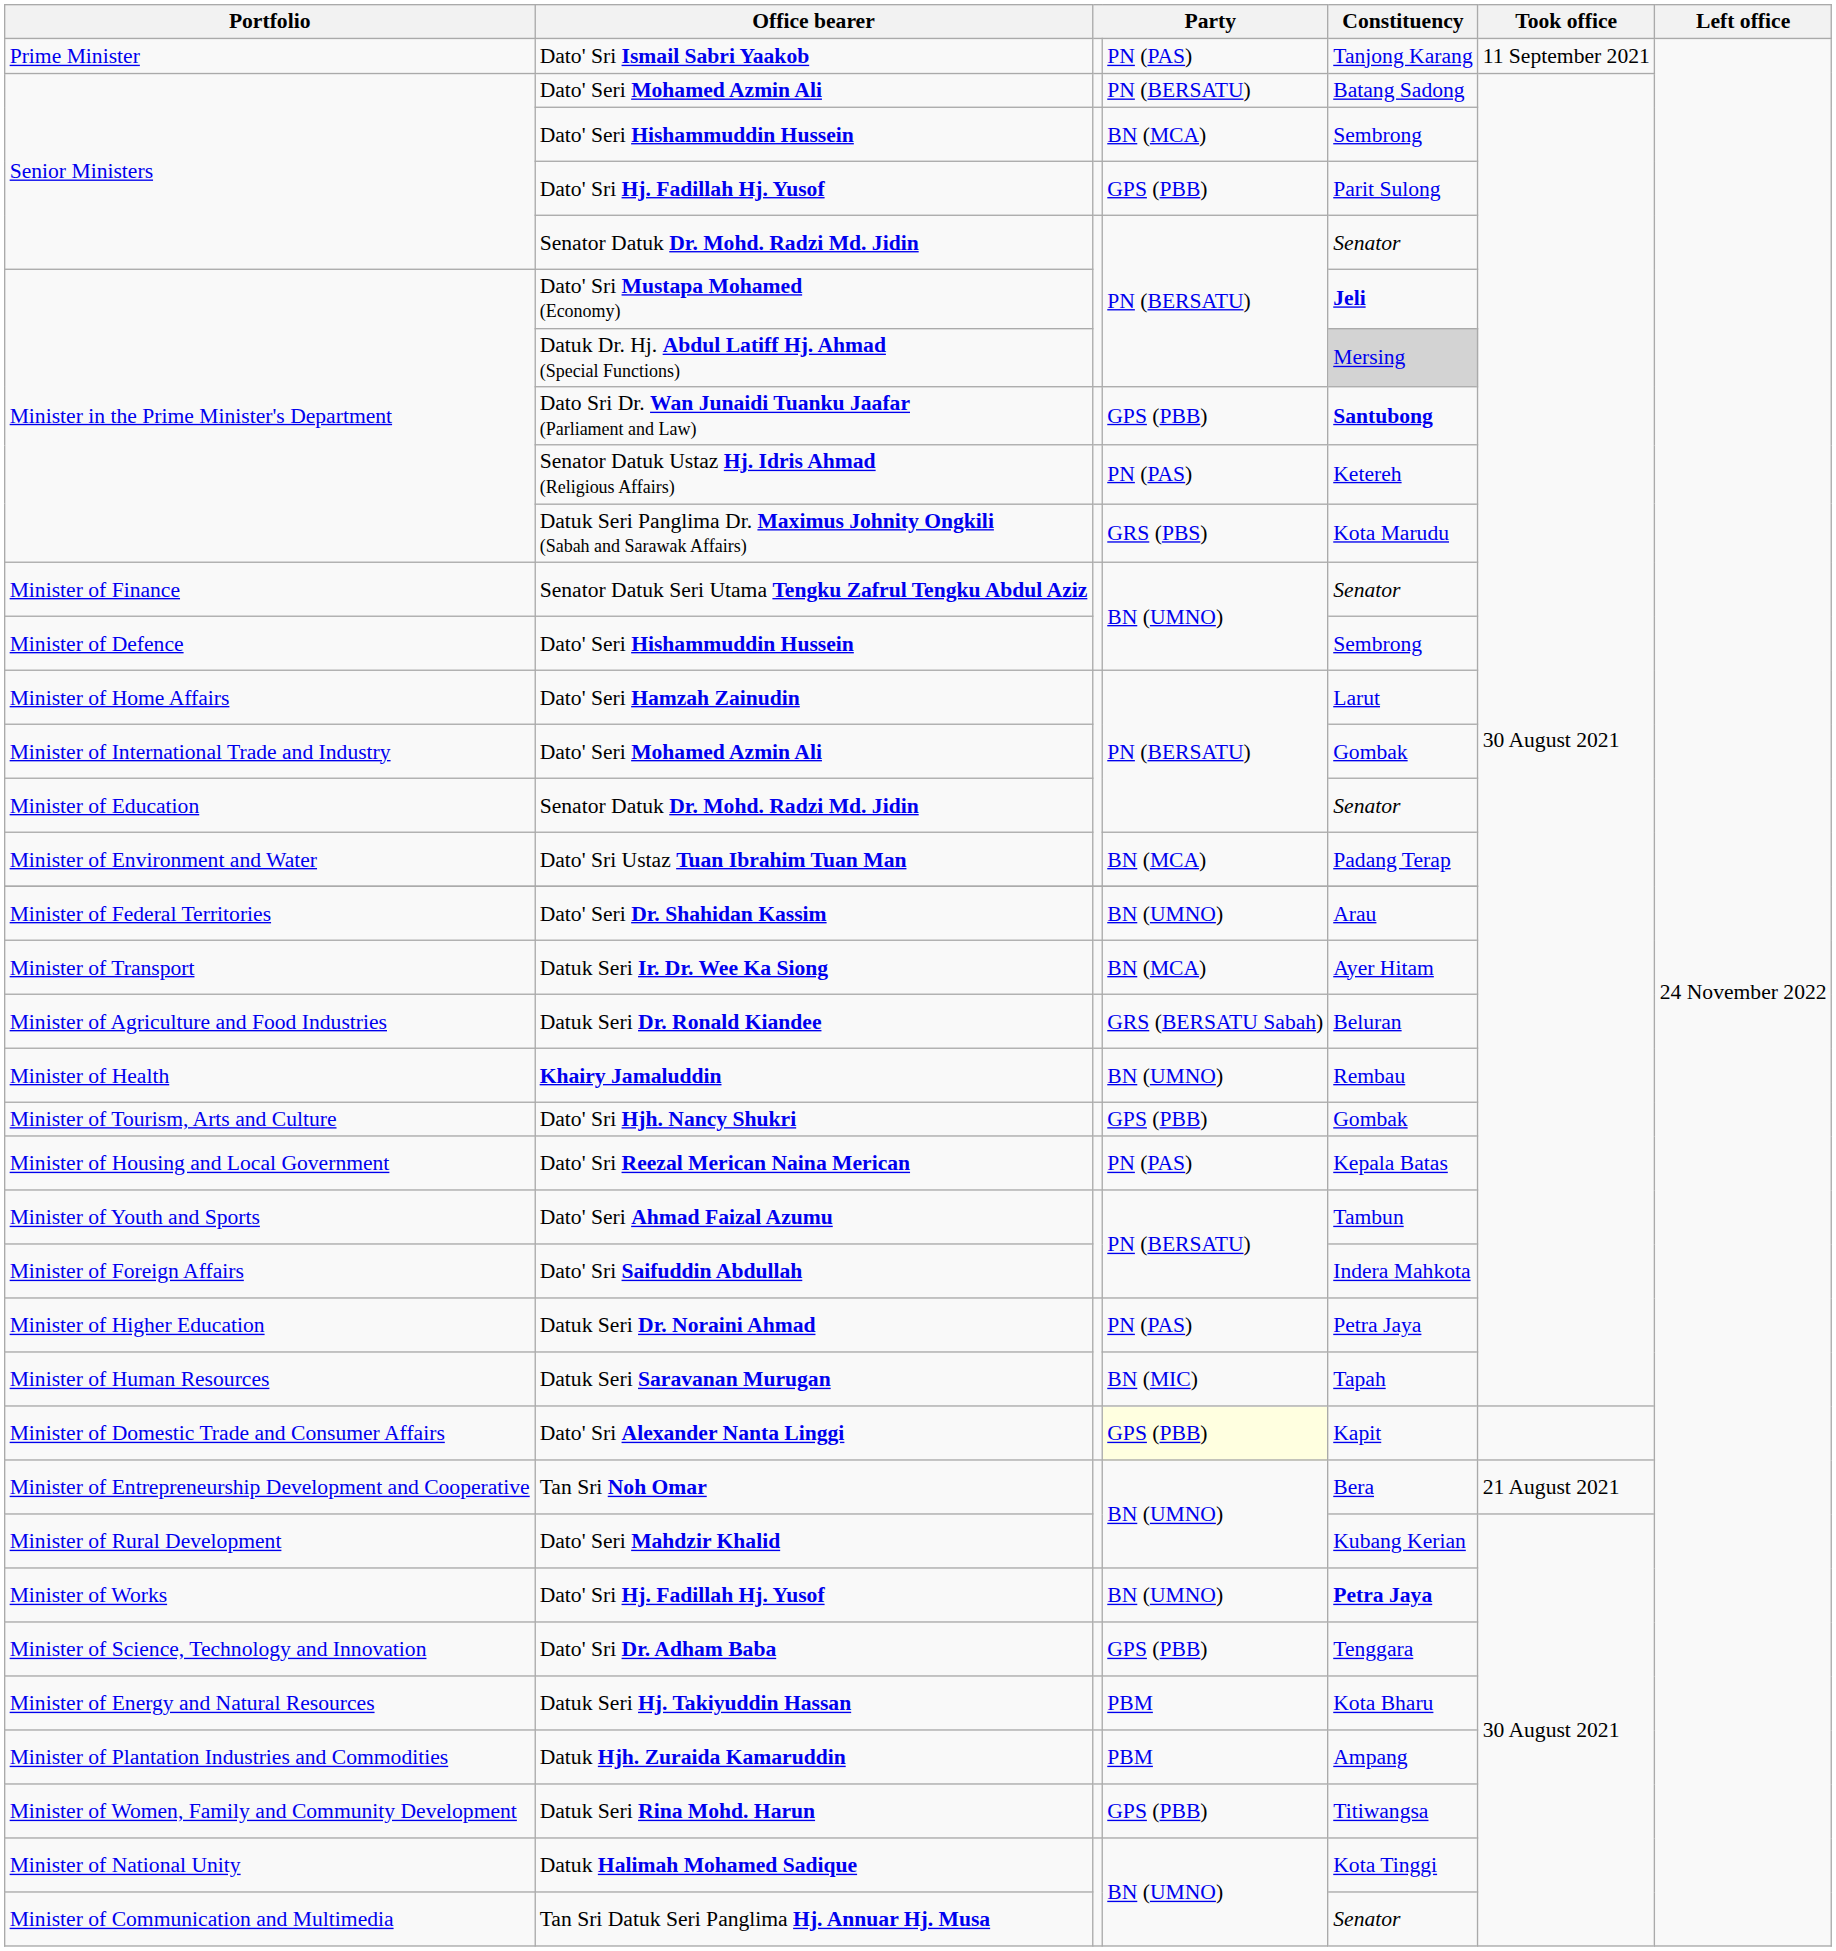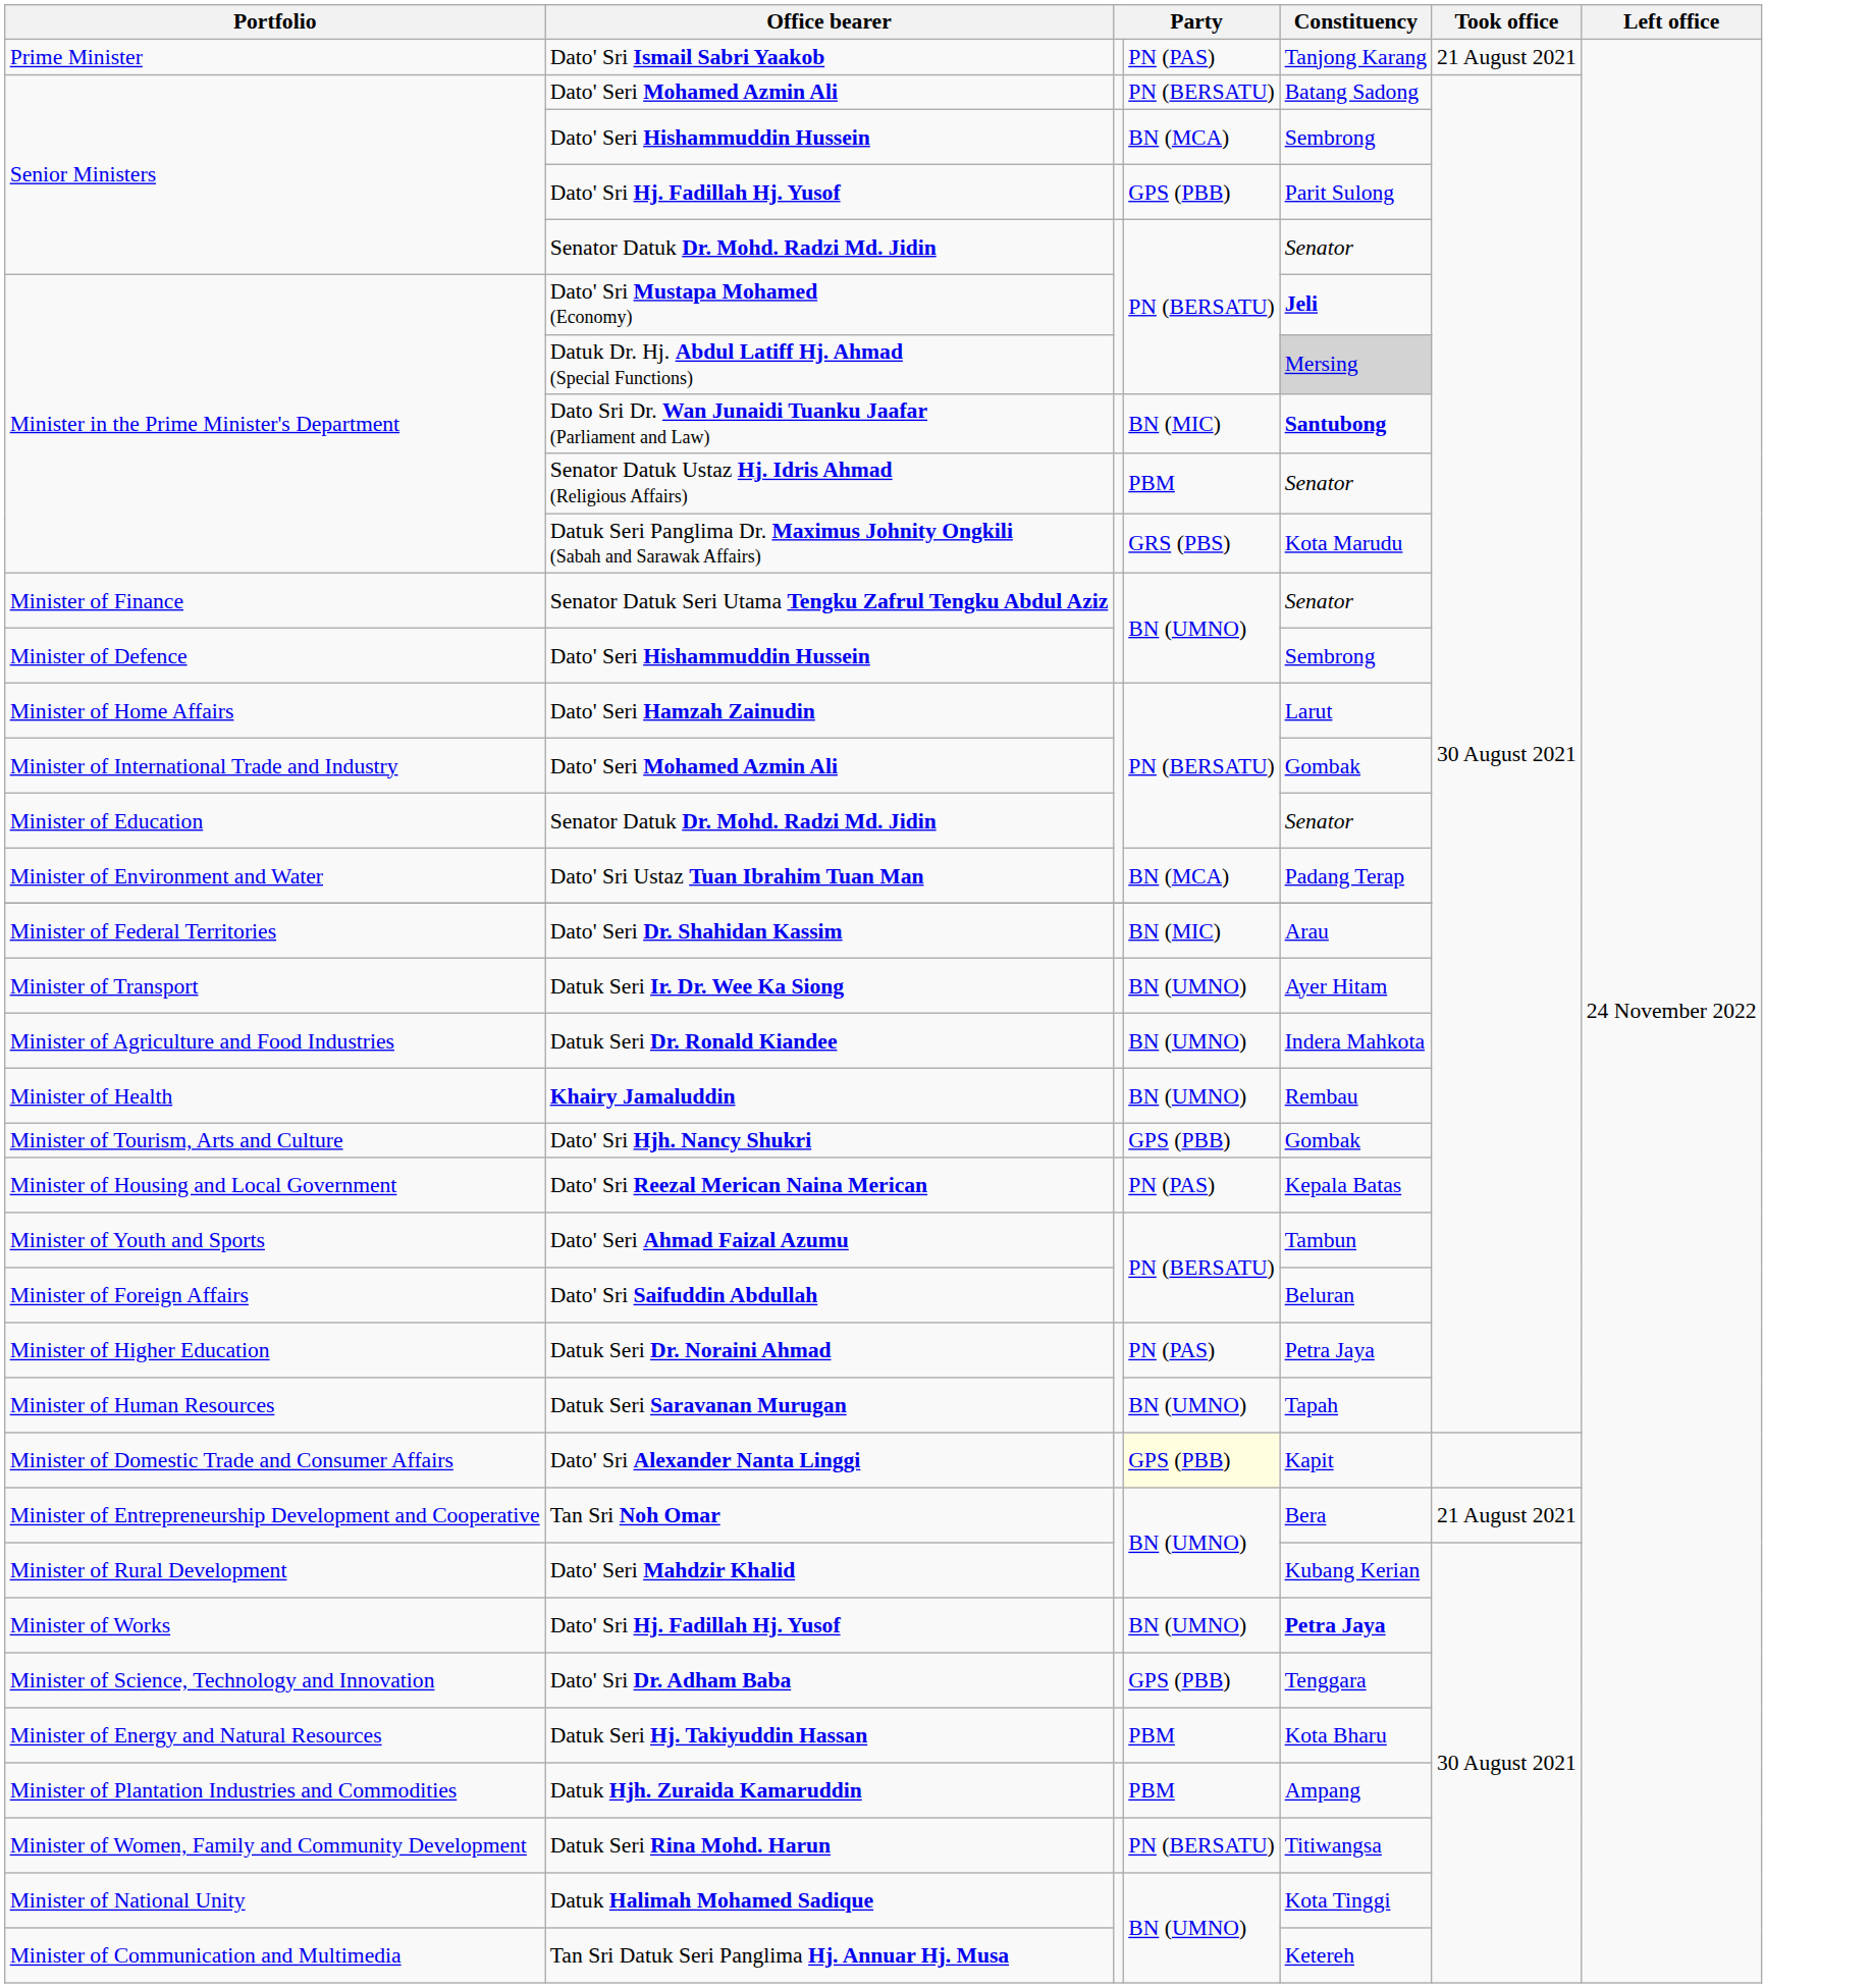Dato' Sri Ismail Sabri Yaakob | Took office: 11 September 2021 -> 21 August 2021
Dato Sri Dr. Wan Junaidi Tuanku Jaafar (Parliament and Law) | column 4: GPS (PBB) -> BN (MIC)
Senator Datuk Ustaz Hj. Idris Ahmad (Religious Affairs) | column 4: PN (PAS) -> PBM
Senator Datuk Ustaz Hj. Idris Ahmad (Religious Affairs) | Constituency: Ketereh -> Senator
Dato' Seri Dr. Shahidan Kassim | column 4: BN (UMNO) -> BN (MIC)
Datuk Seri Ir. Dr. Wee Ka Siong | column 4: BN (MCA) -> BN (UMNO)
Datuk Seri Dr. Ronald Kiandee | column 4: GRS (BERSATU Sabah) -> BN (UMNO)
Datuk Seri Dr. Ronald Kiandee | Constituency: Beluran -> Indera Mahkota
Dato' Sri Saifuddin Abdullah | Constituency: Indera Mahkota -> Beluran
Datuk Seri Saravanan Murugan | column 4: BN (MIC) -> BN (UMNO)
Datuk Seri Rina Mohd. Harun | column 4: GPS (PBB) -> PN (BERSATU)
Tan Sri Datuk Seri Panglima Hj. Annuar Hj. Musa | Constituency: Senator -> Ketereh
